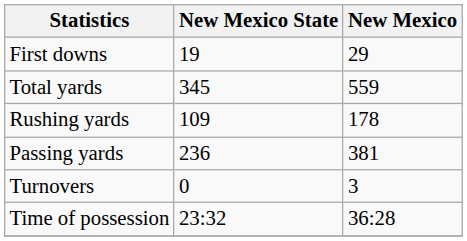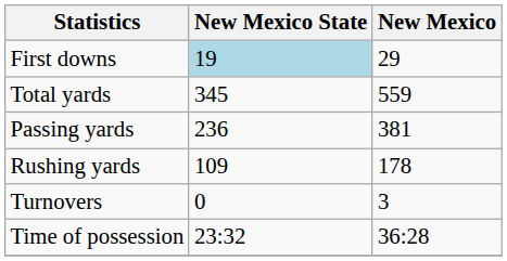First downs | New Mexico State: no background -> lightblue background
rows swapped: Rushing yards <-> Passing yards
